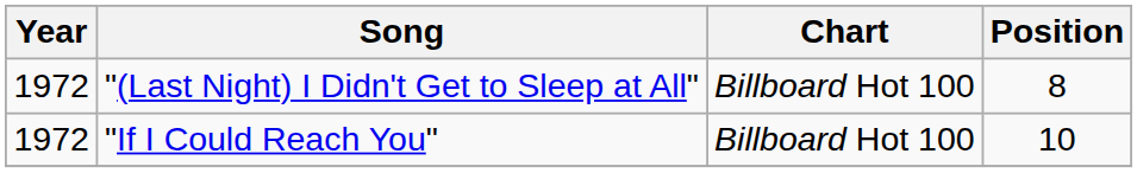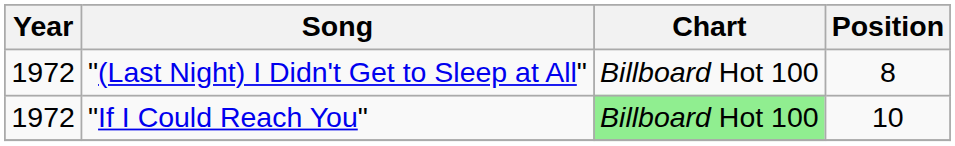"If I Could Reach You" | Chart: no background -> lightgreen background
